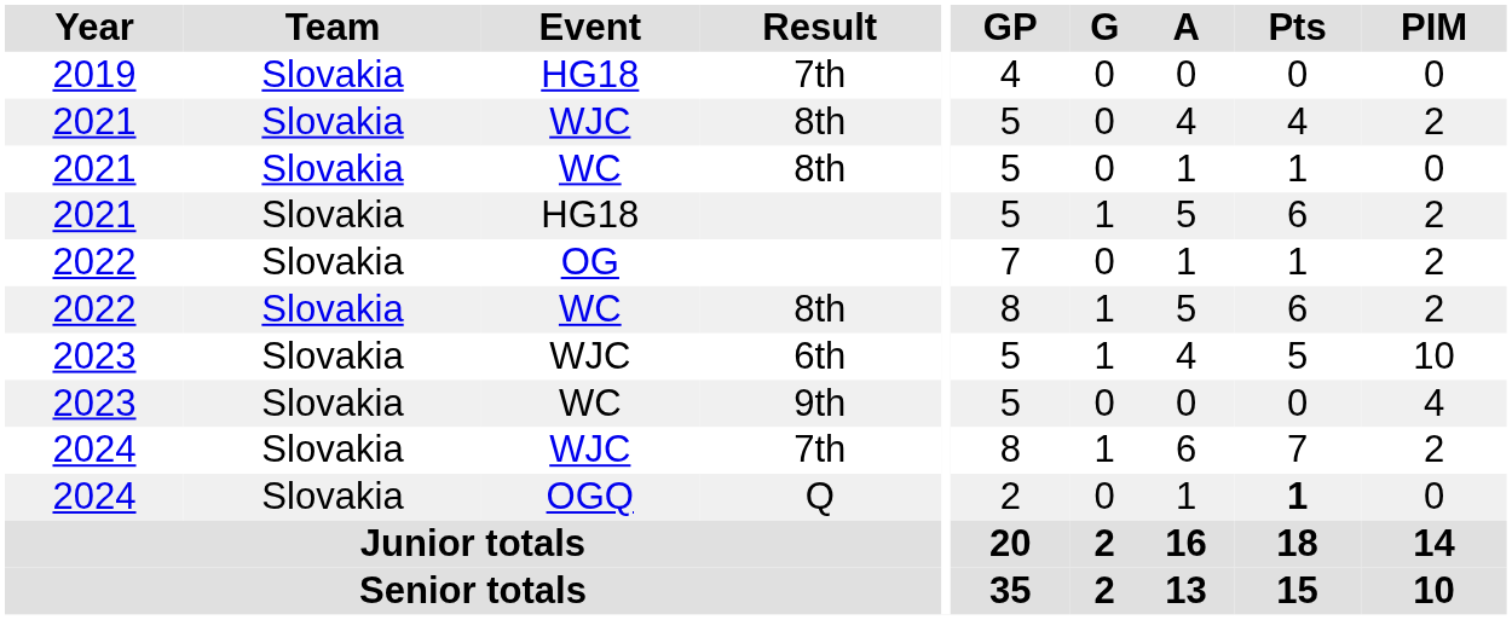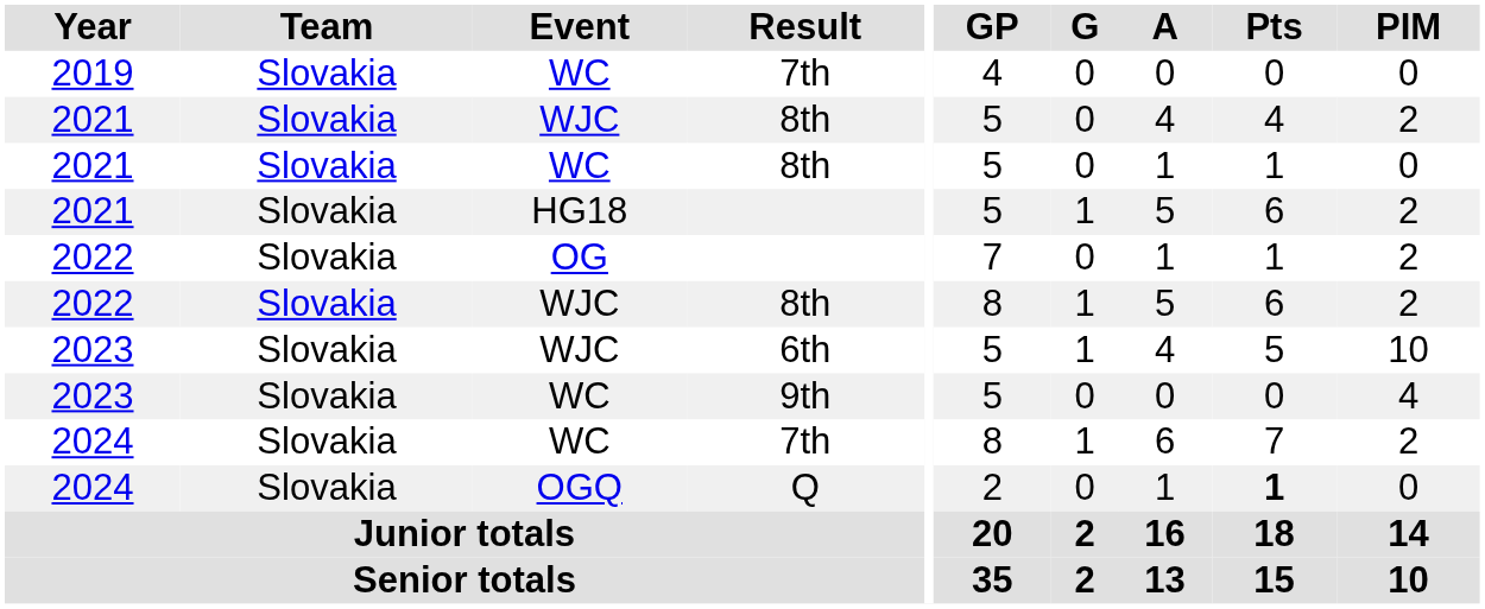2019 / 7th | Event: HG18 -> WC
2022 / 8th | Event: WC -> WJC
2024 / 7th | Event: WJC -> WC
